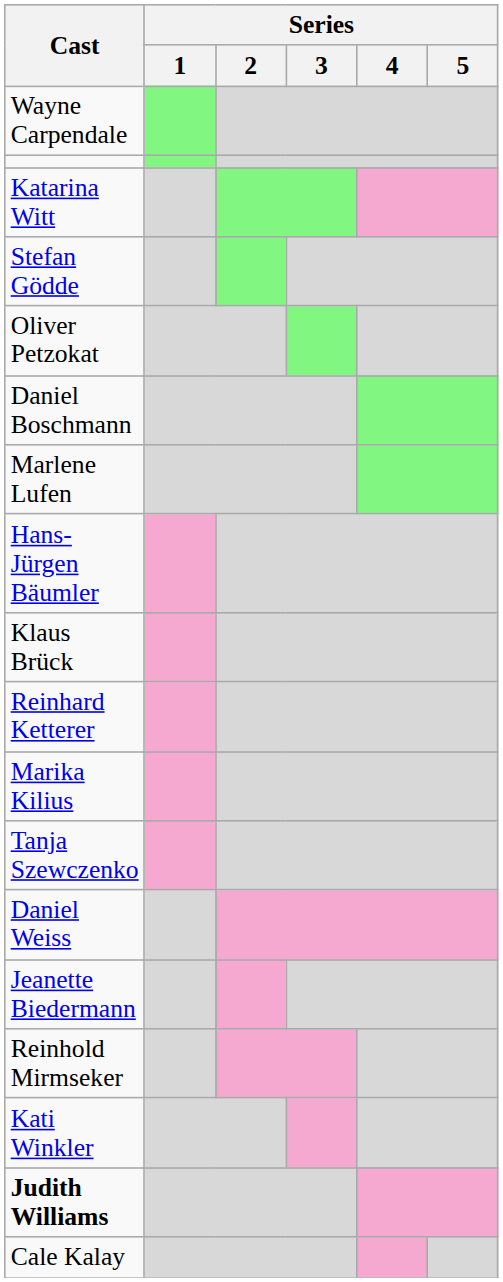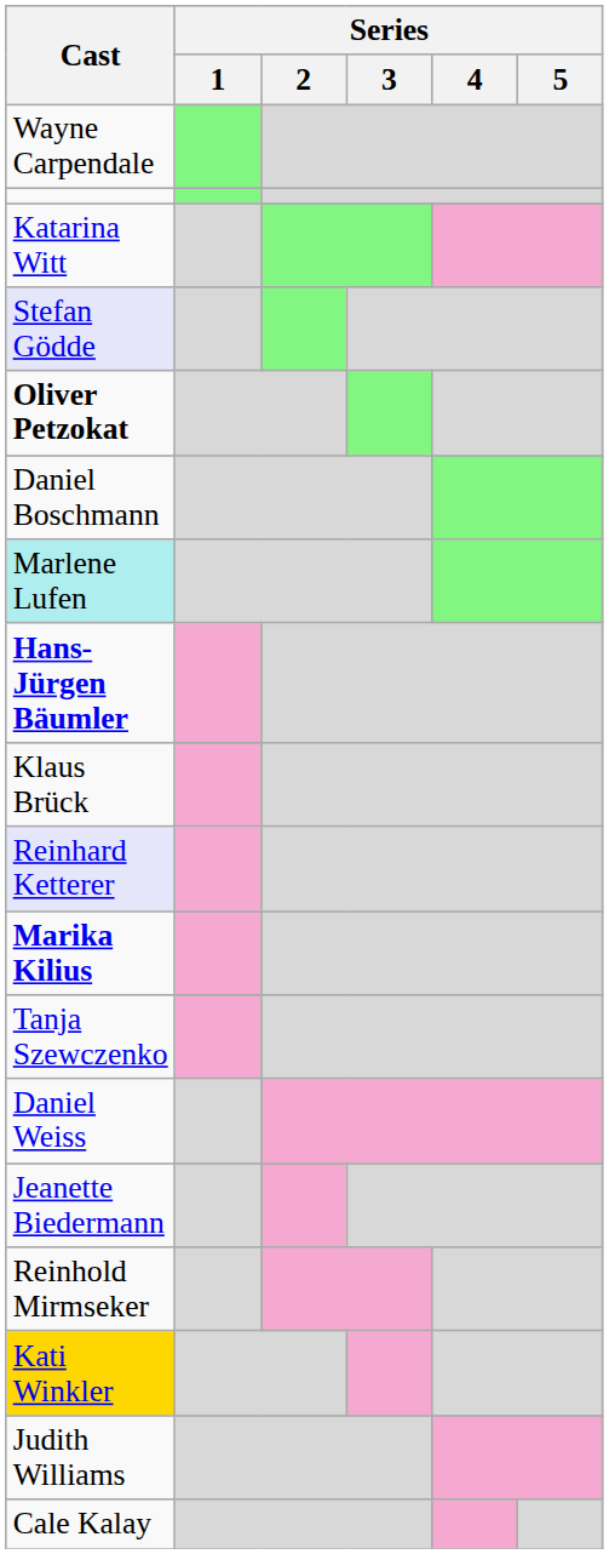Stefan Gödde | Cast: no background -> lavender background
Oliver Petzokat | Cast: normal -> bold
Marlene Lufen | Cast: no background -> paleturquoise background
Hans-Jürgen Bäumler | Cast: normal -> bold
Reinhard Ketterer | Cast: no background -> lavender background
Marika Kilius | Cast: normal -> bold
Kati Winkler | Cast: no background -> gold background
Judith Williams | Cast: bold -> normal
